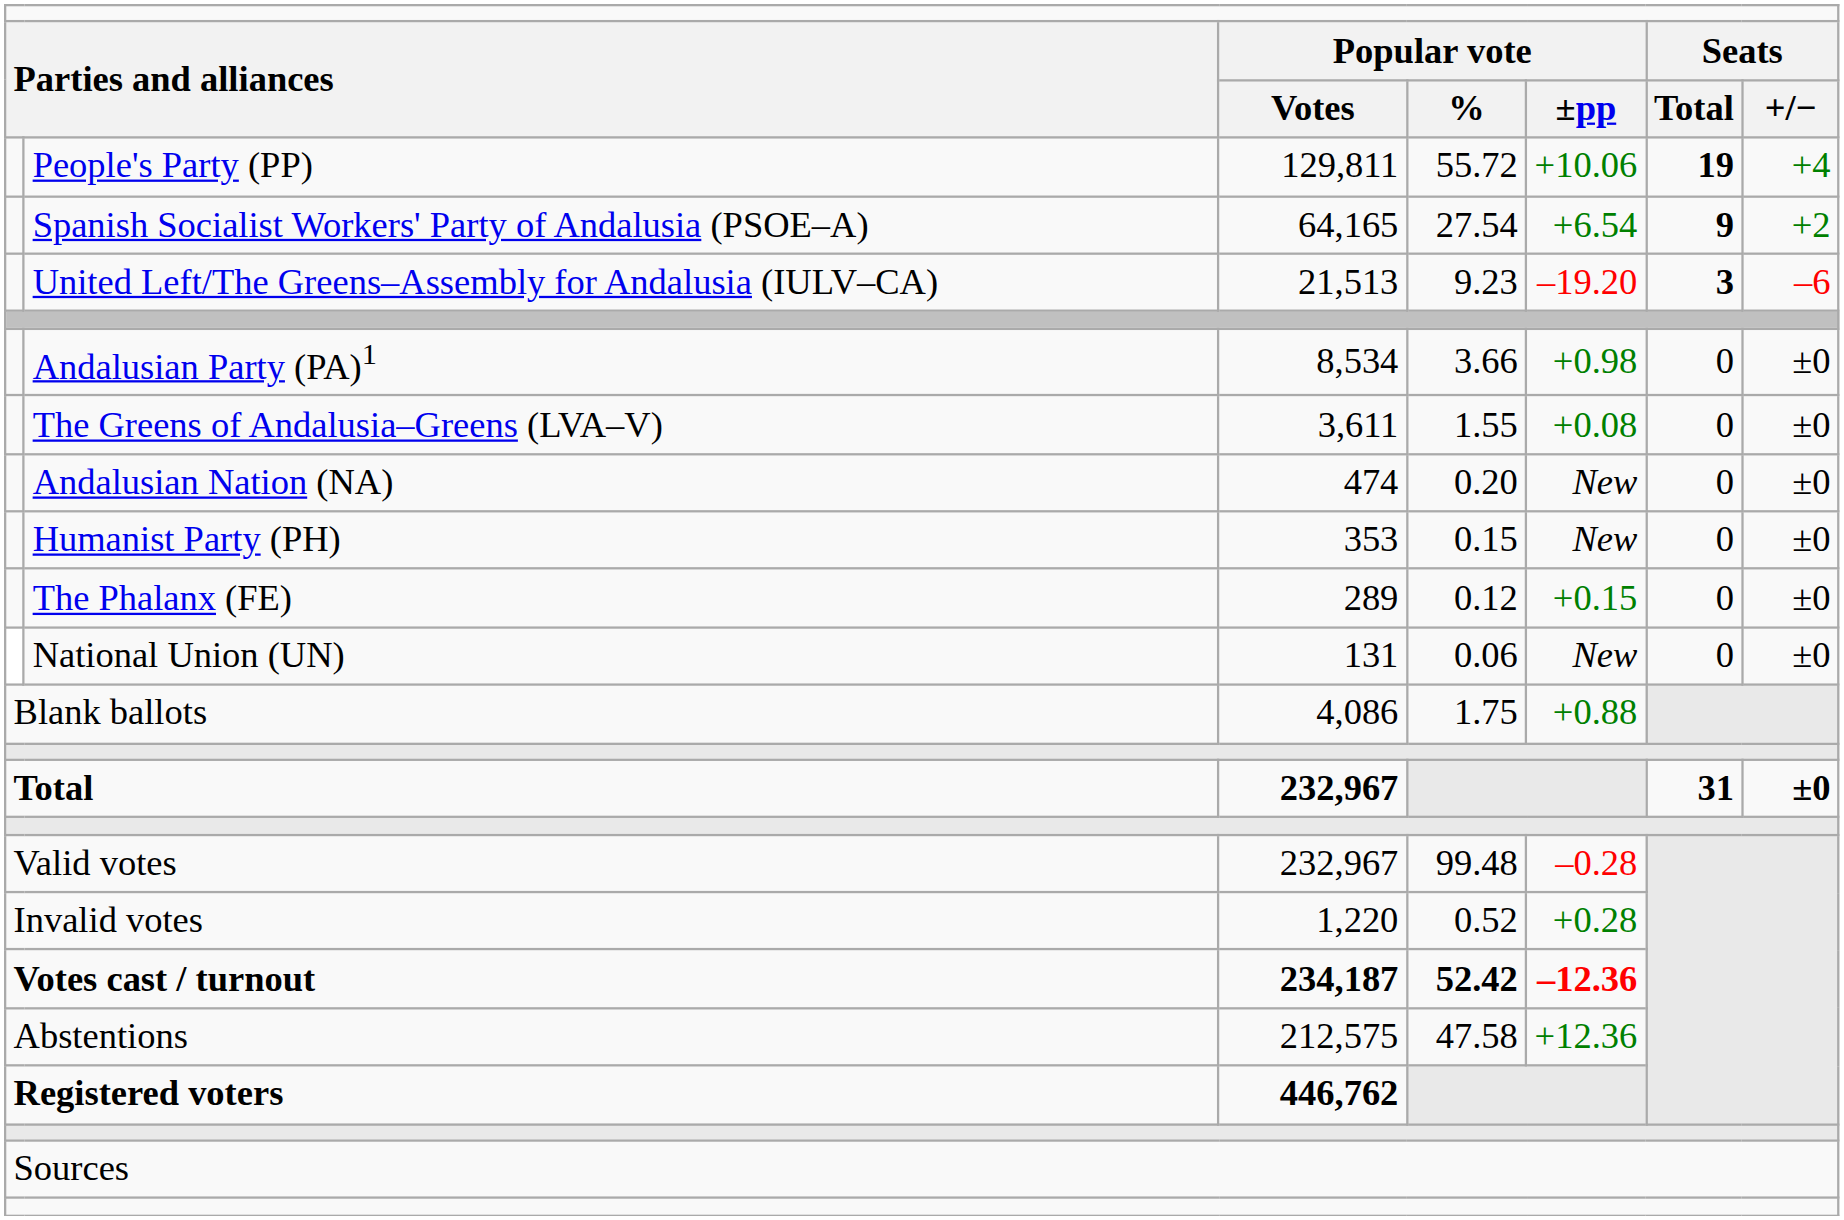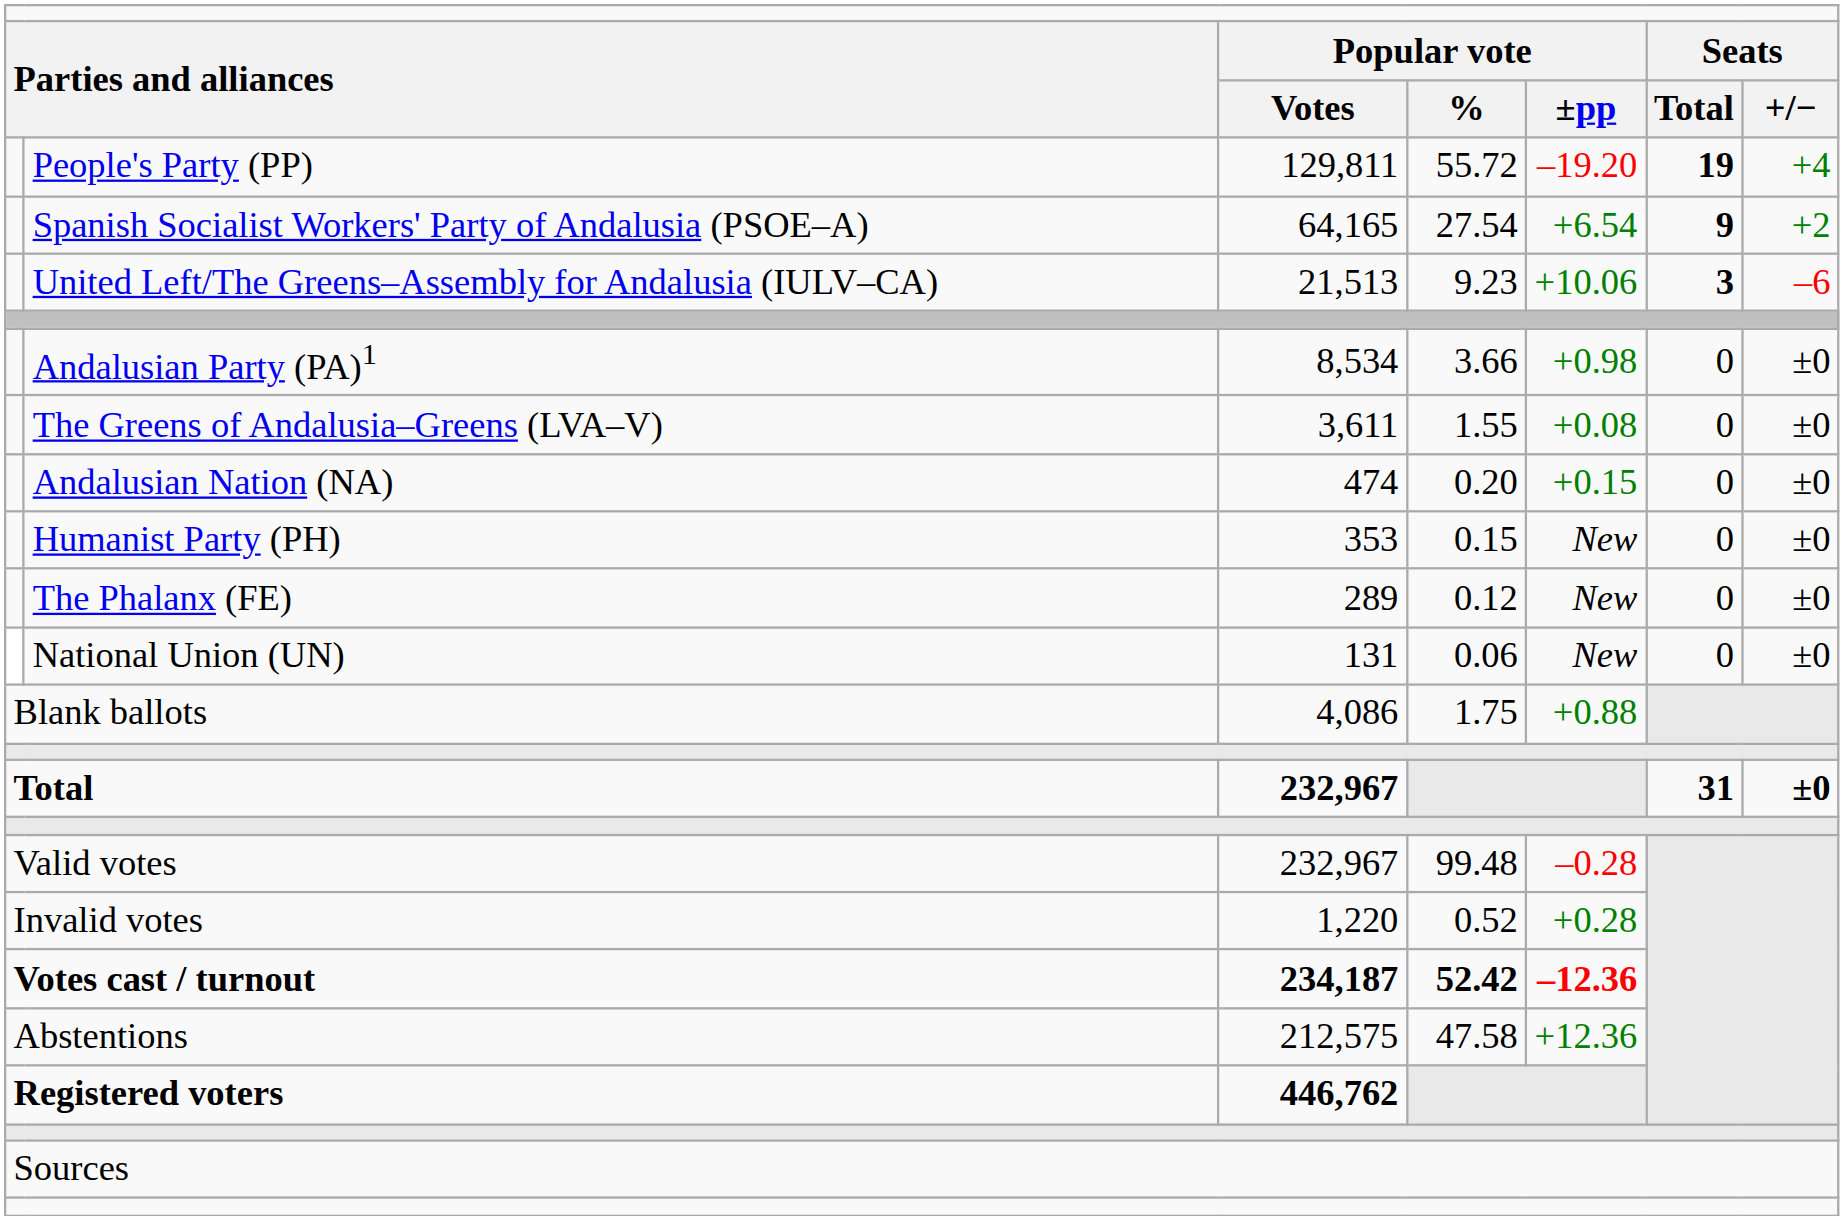People's Party (PP) | column 5: +10.06 -> –19.20
United Left/The Greens–Assembly for Andalusia (IULV–CA) | column 5: –19.20 -> +10.06
Andalusian Nation (NA) | column 5: New -> +0.15
The Phalanx (FE) | column 5: +0.15 -> New
